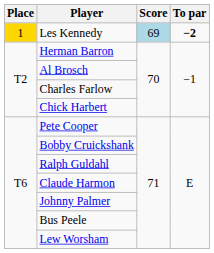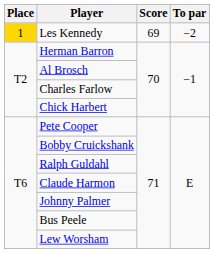Les Kennedy | Score: lightblue background -> no background
Les Kennedy | To par: bold -> normal
